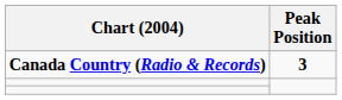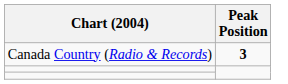row 2 | Chart (2004): bold -> normal
